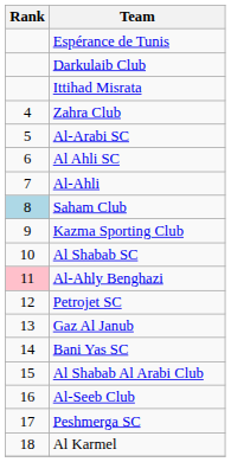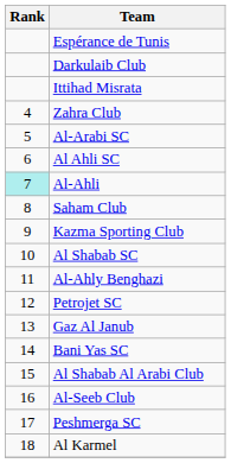Al-Ahli | Rank: no background -> paleturquoise background
Saham Club | Rank: lightblue background -> no background
Al-Ahly Benghazi | Rank: pink background -> no background
